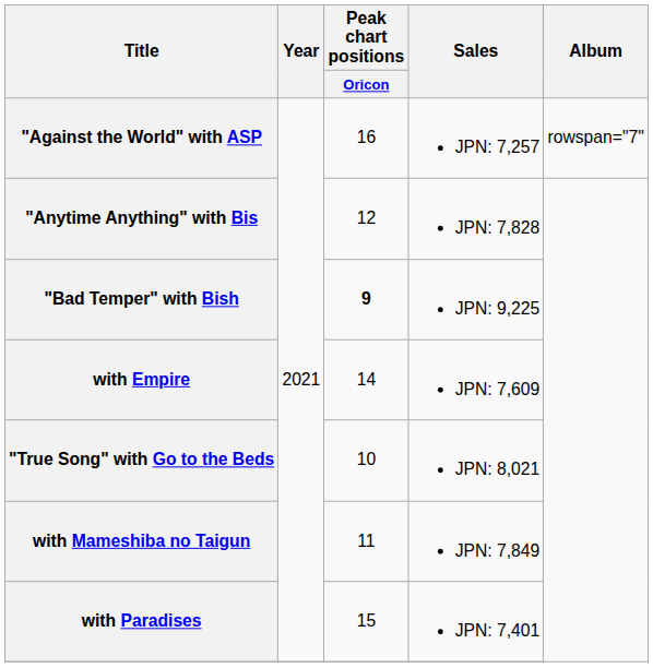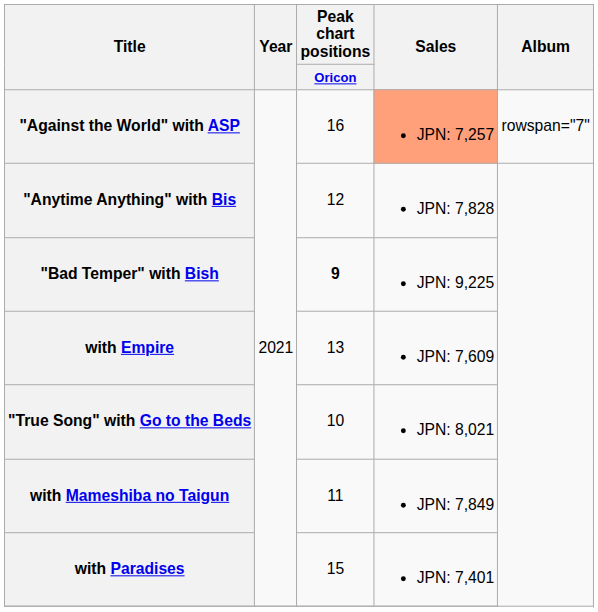"Against the World" with ASP | Sales: no background -> lightsalmon background
with Empire | Peak chart positions / Oricon: 14 -> 13
